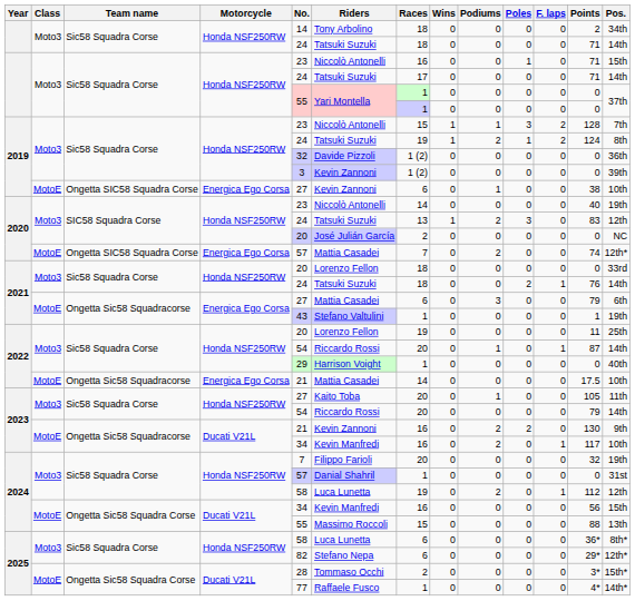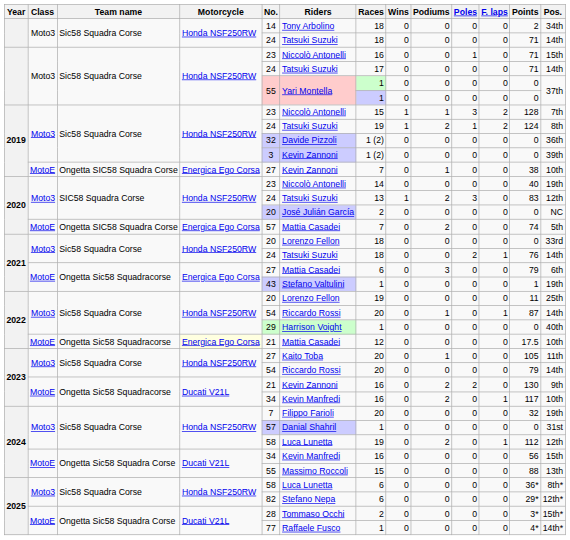2019 / Ongetta SIC58 Squadra Corse | Races: 6 -> 7
2020 / Ongetta SIC58 Squadra Corse | Pos.: 12th* -> 5th
2022 / Ongetta Sic58 Squadracorse | Motorcycle: no background -> lightyellow background
2022 / Ongetta Sic58 Squadracorse | Races: 14 -> 12
